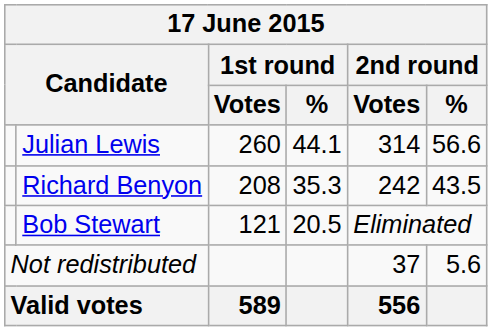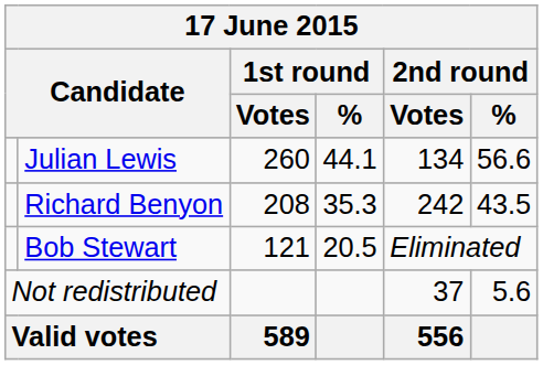Julian Lewis | 17 June 2015 / 2nd round / Votes: 314 -> 134
